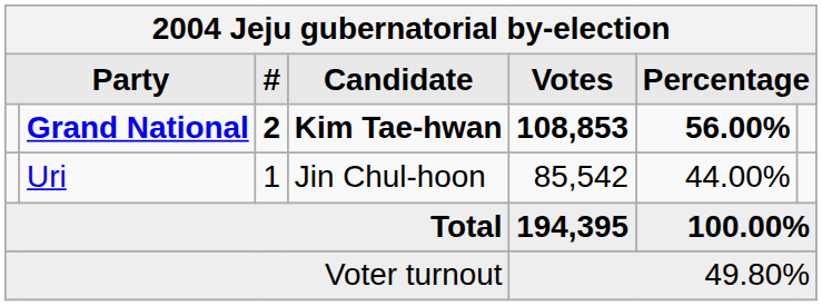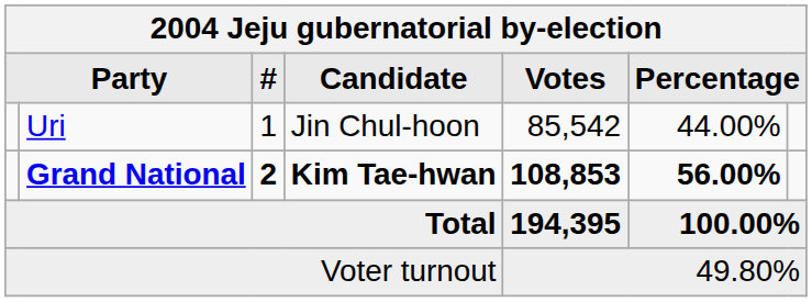rows swapped: Grand National <-> Uri
